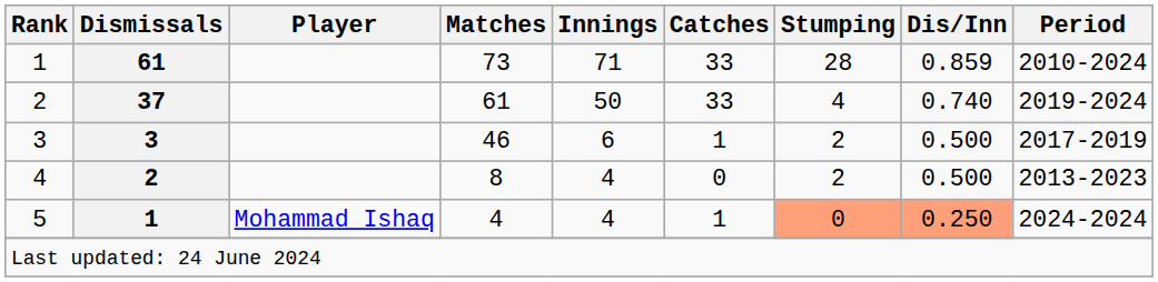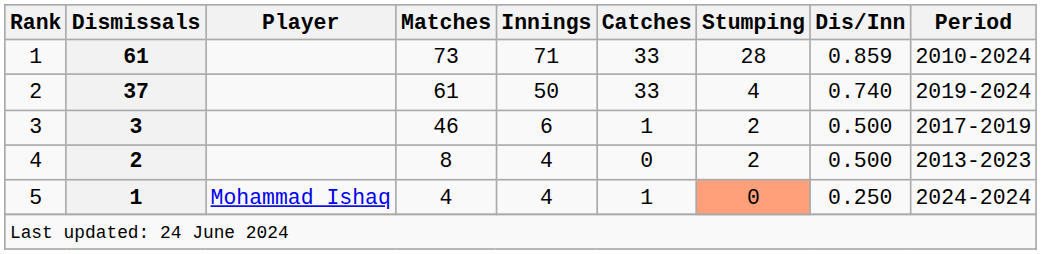5 | Dis/Inn: lightsalmon background -> no background
